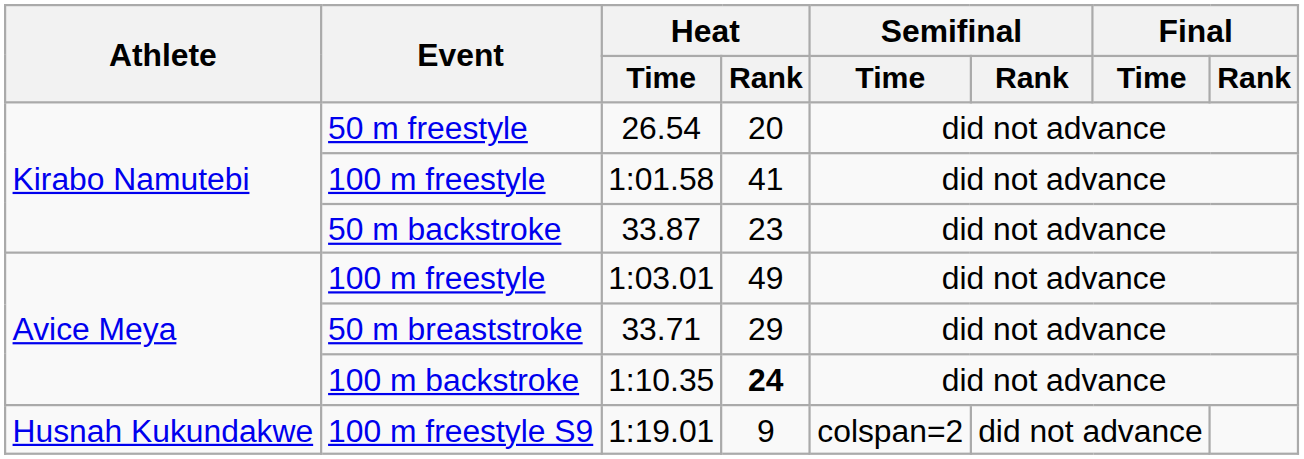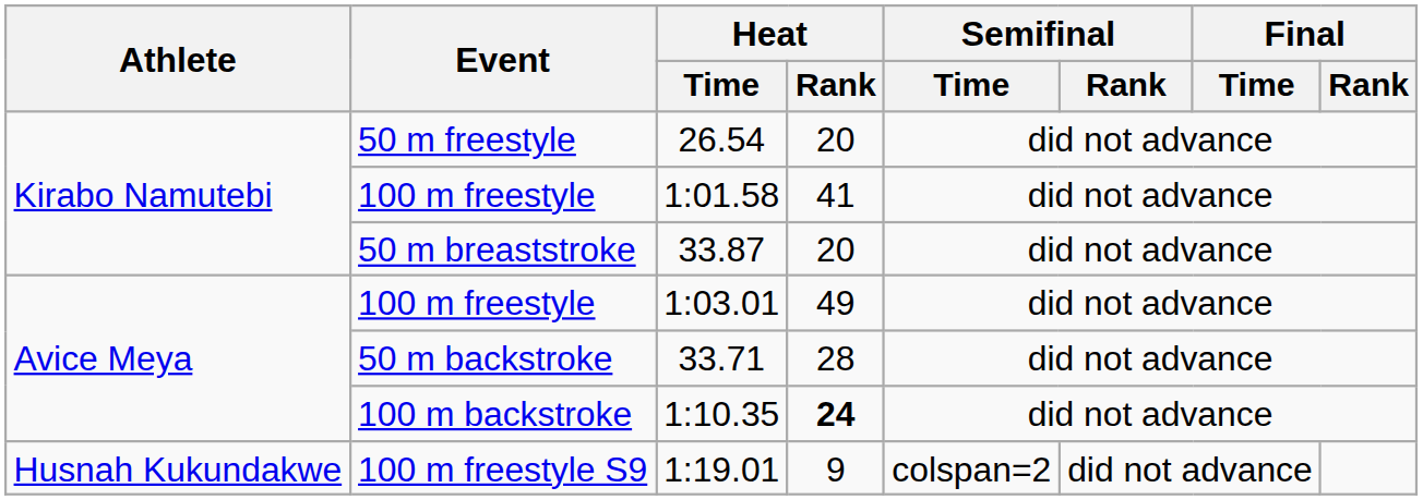33.87 | Event: 50 m backstroke -> 50 m breaststroke
33.87 | Heat / Rank: 23 -> 20
33.71 | Event: 50 m breaststroke -> 50 m backstroke
33.71 | Heat / Rank: 29 -> 28
